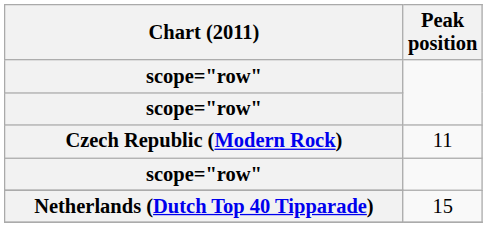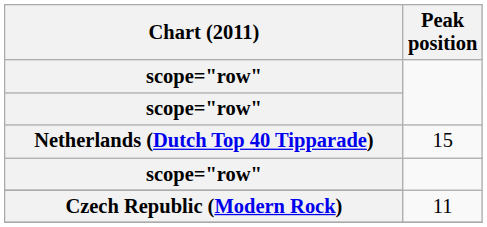rows swapped: Czech Republic (Modern Rock) <-> Netherlands (Dutch Top 40 Tipparade)
